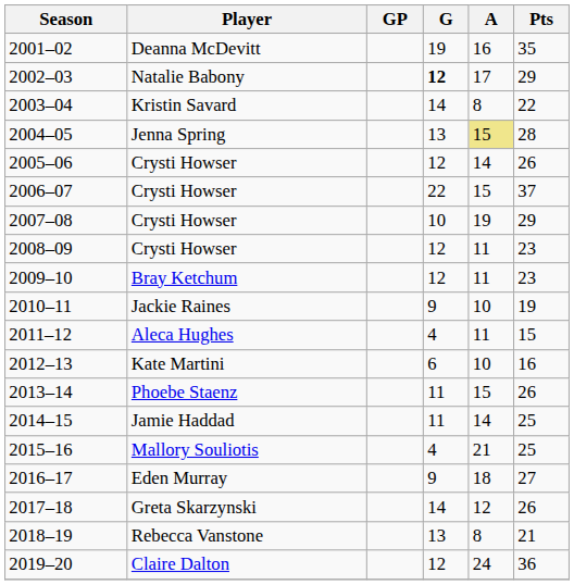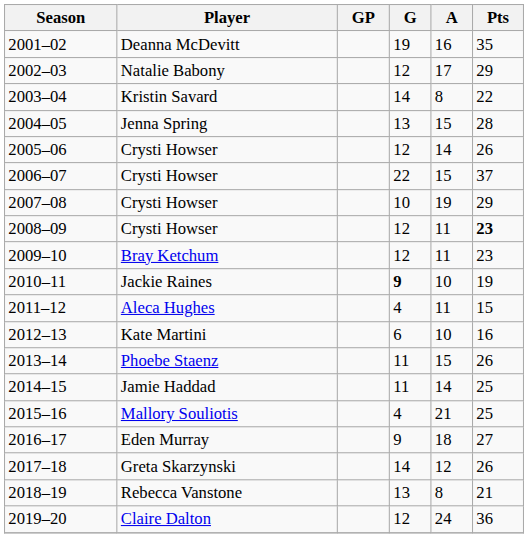2002–03 | G: bold -> normal
2004–05 | A: khaki background -> no background
2008–09 | Pts: normal -> bold
2010–11 | G: normal -> bold
